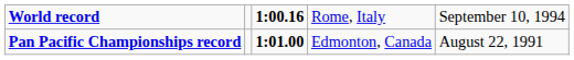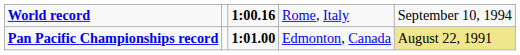Pan Pacific Championships record | column 5: no background -> khaki background
